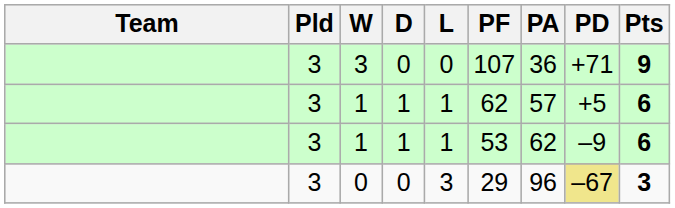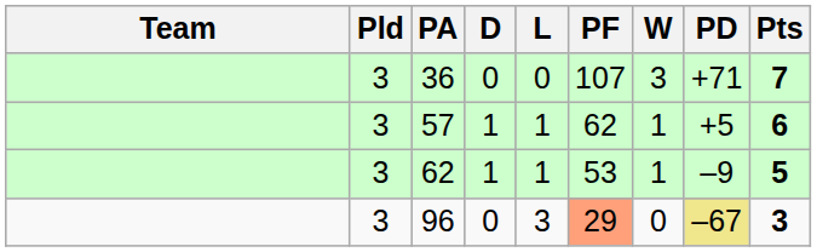columns swapped: W <-> PA
row 2 | Pts: 9 -> 7
row 4 | Pts: 6 -> 5
row 5 | PF: no background -> lightsalmon background
